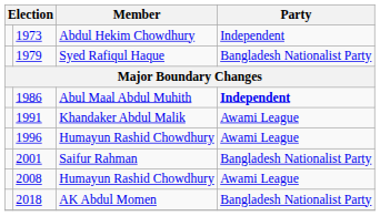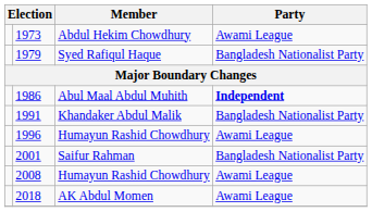1973 | Party: Independent -> Awami League
1991 | Party: Awami League -> Bangladesh Nationalist Party
2018 | Party: Bangladesh Nationalist Party -> Awami League
